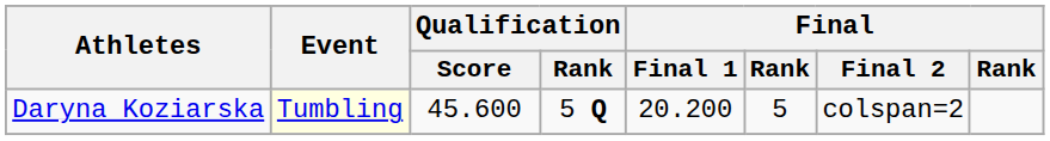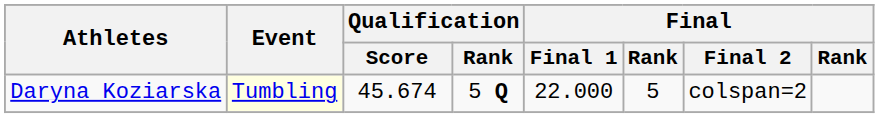Daryna Koziarska | Qualification / Score: 45.600 -> 45.674
Daryna Koziarska | Final / Final 1: 20.200 -> 22.000
